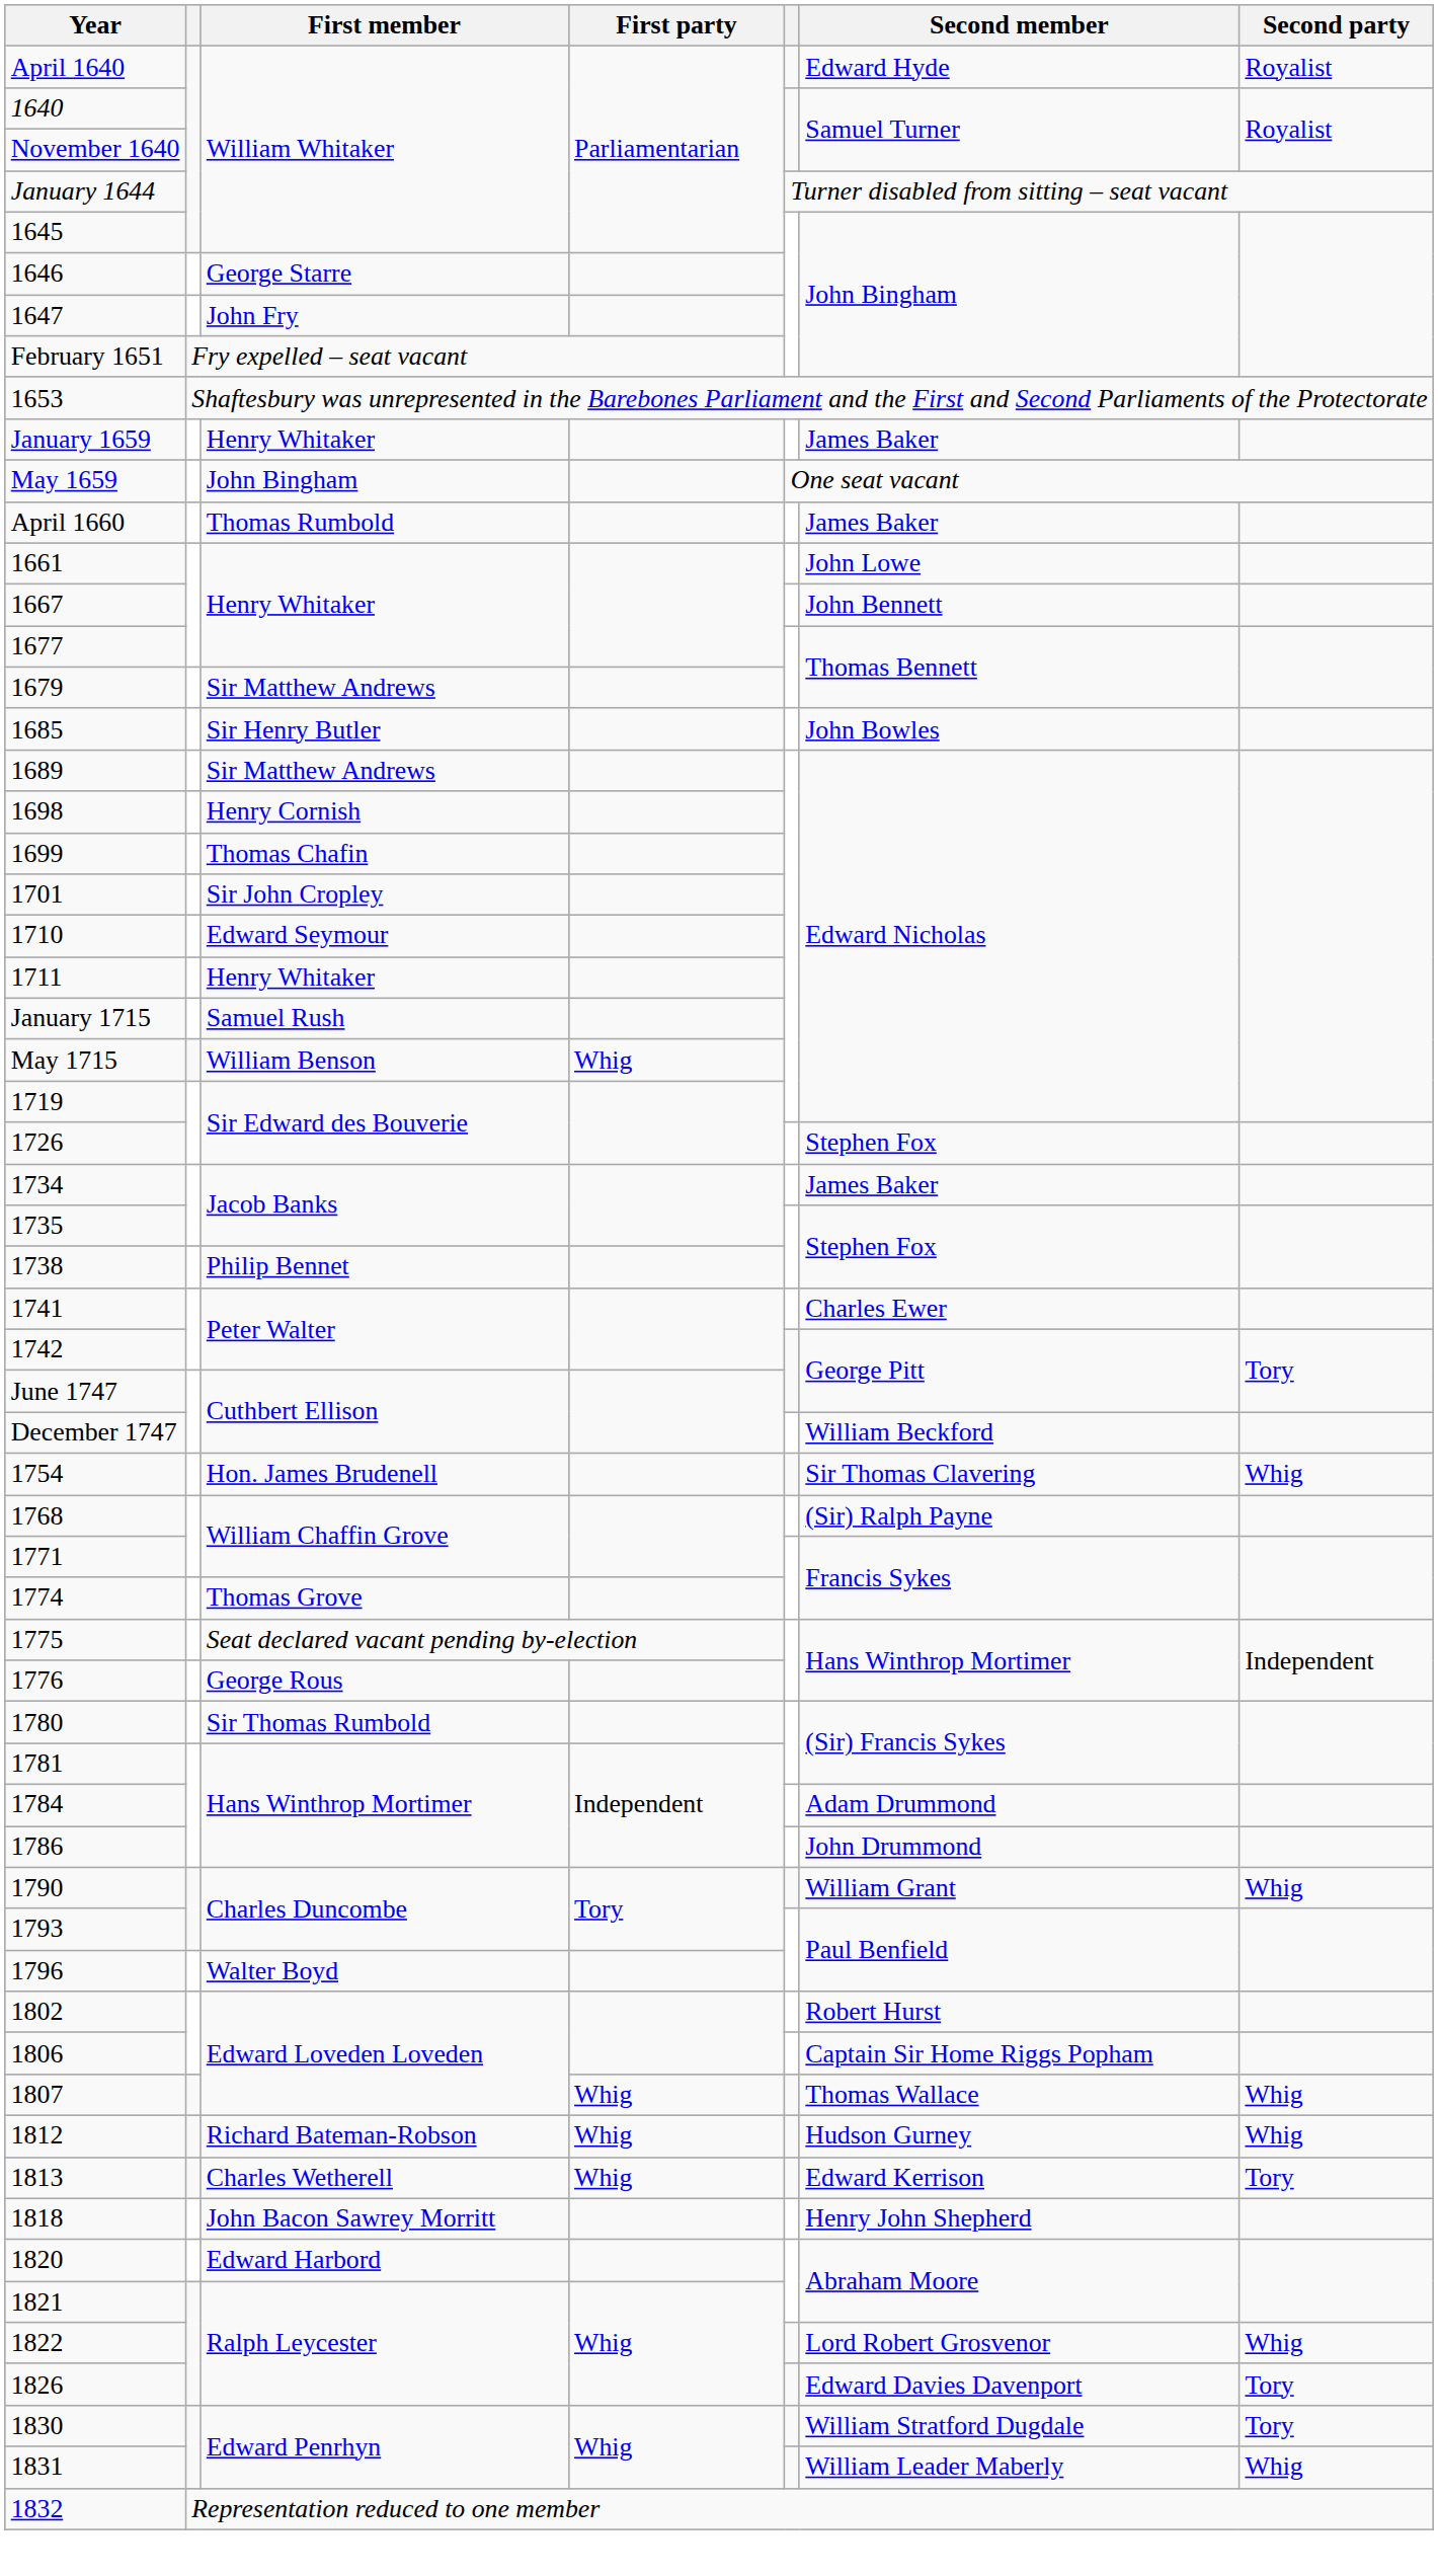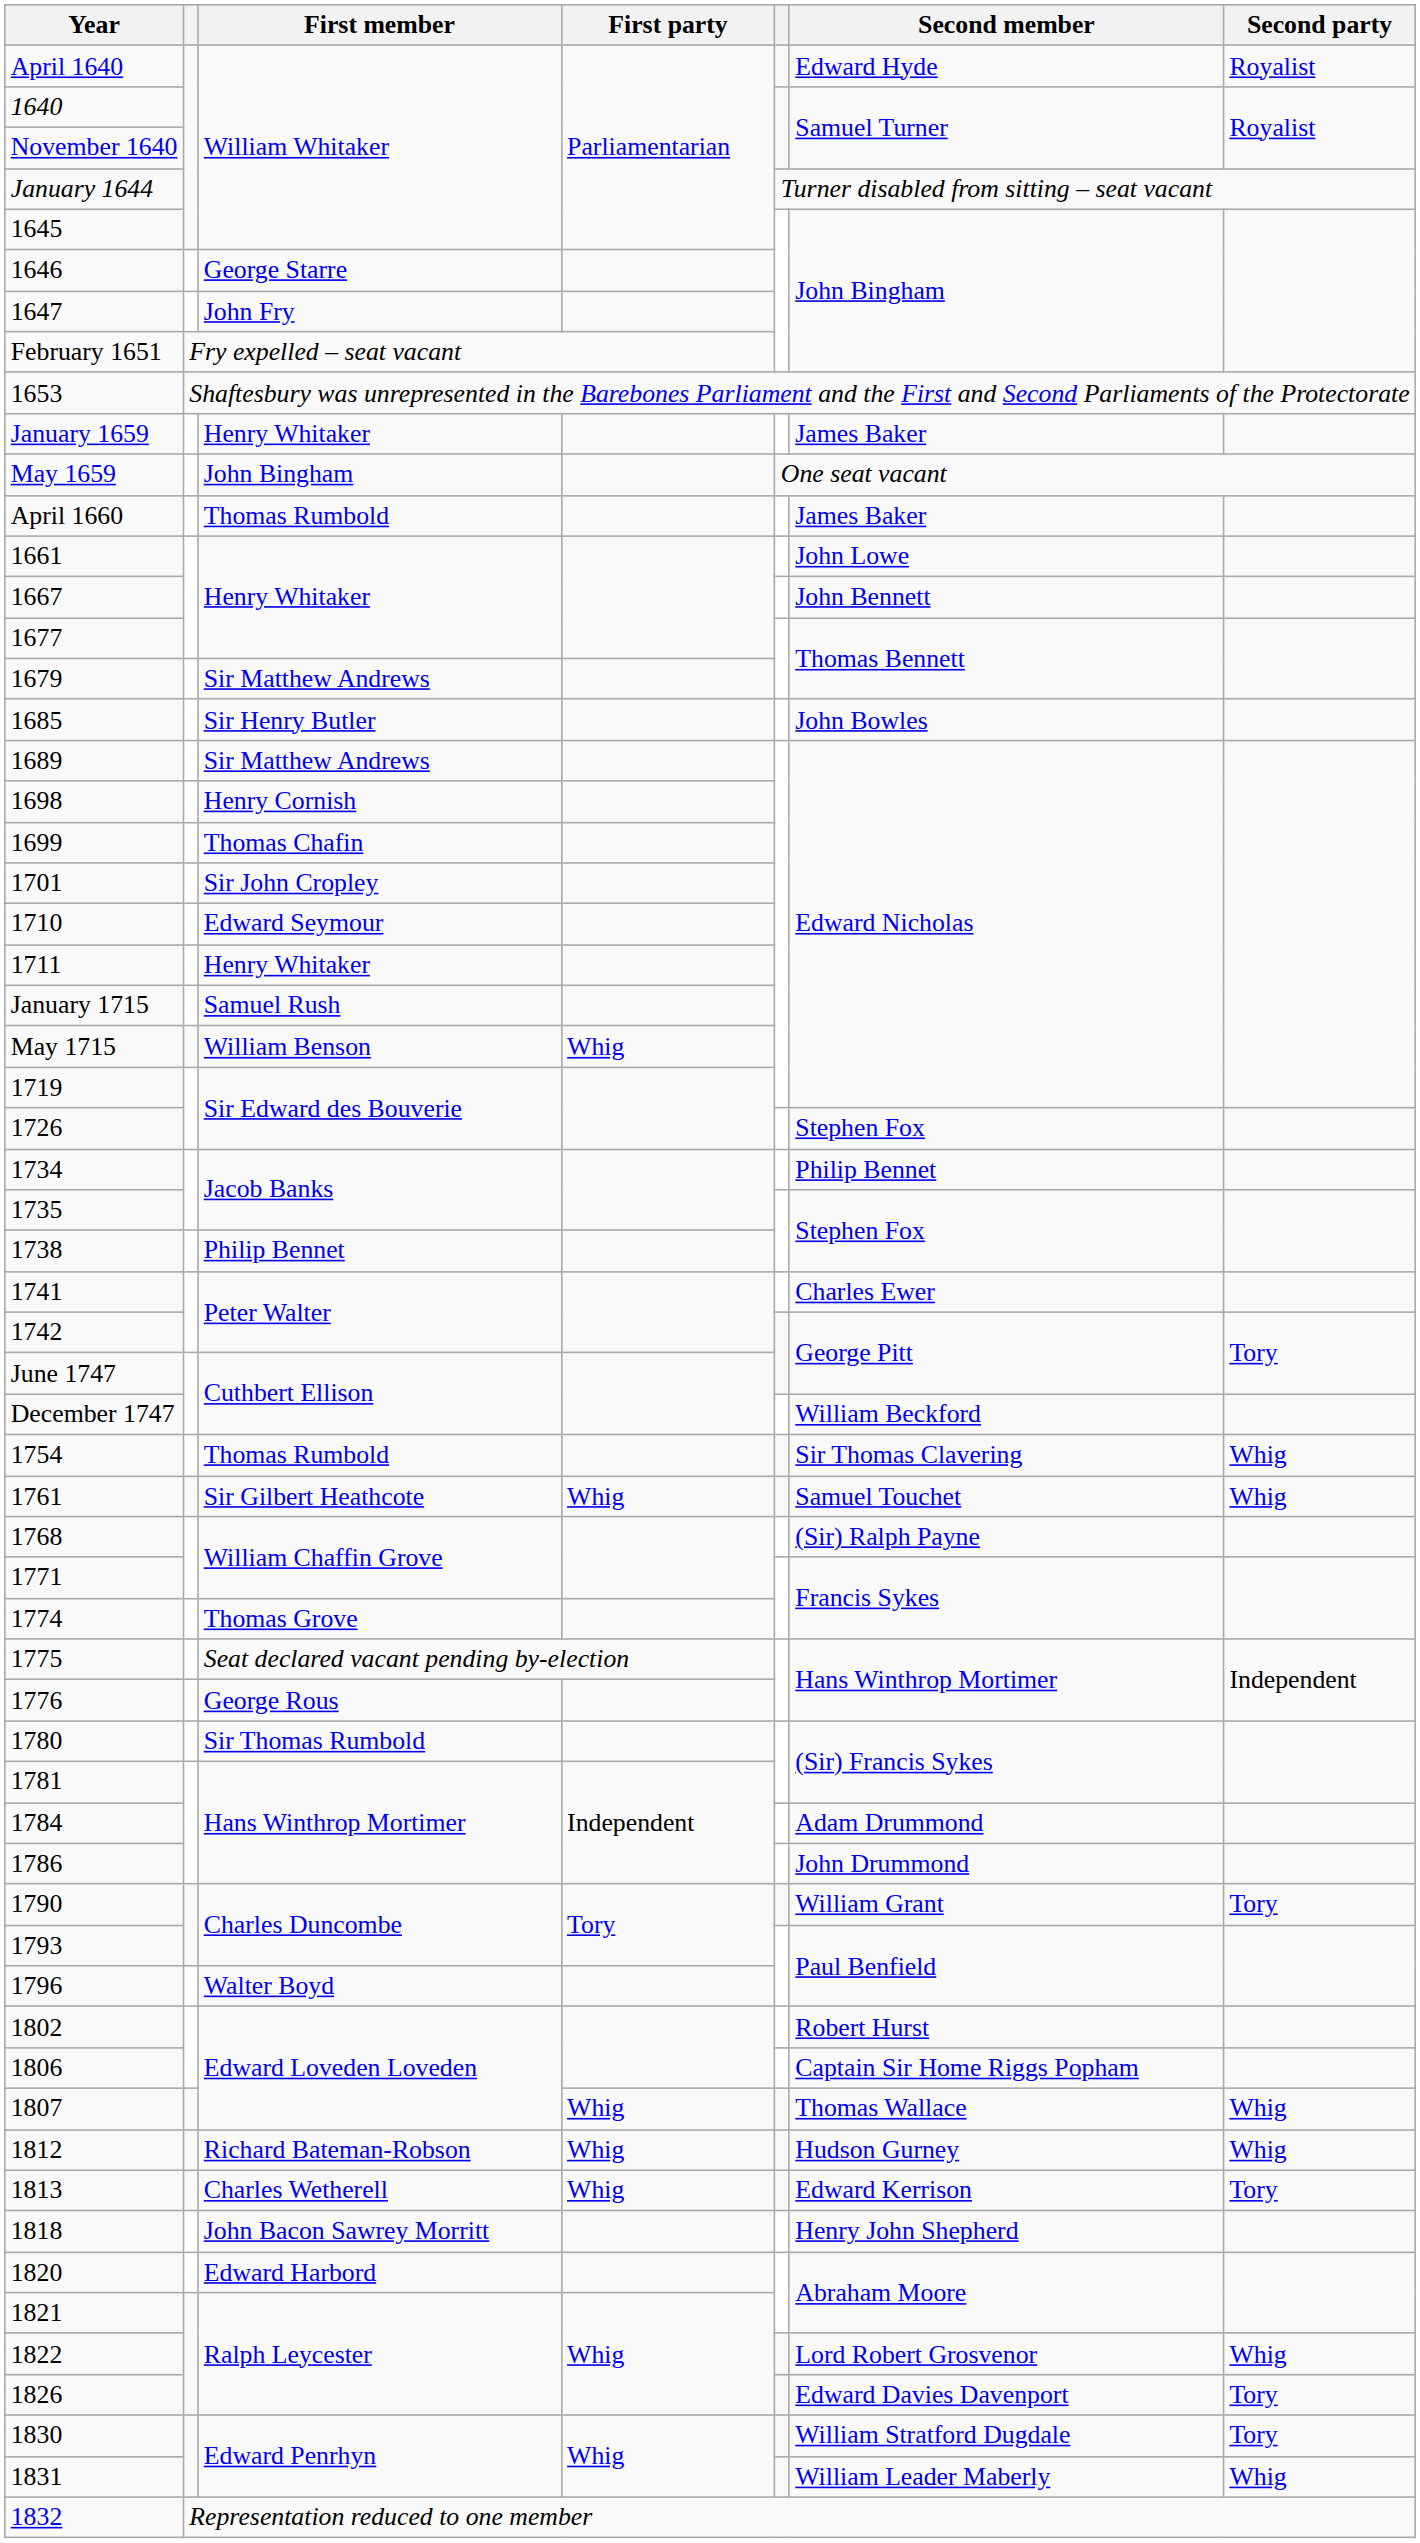1734 | Second member: James Baker -> Philip Bennet
1754 | First member: Hon. James Brudenell -> Thomas Rumbold
+ row: 1761 | Sir Gilbert Heathcote | Whig | Samuel Touchet | Whig
1790 | Second party: Whig -> Tory
